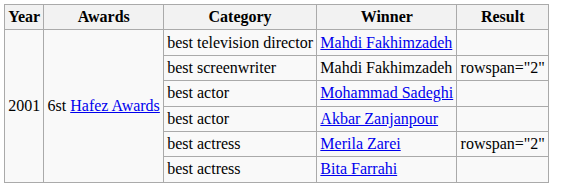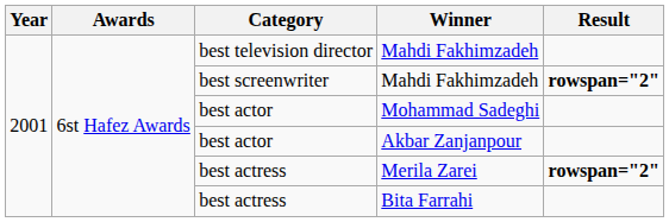best screenwriter / Mahdi Fakhimzadeh | Result: normal -> bold
Merila Zarei | Result: normal -> bold
